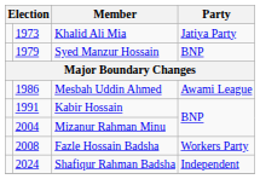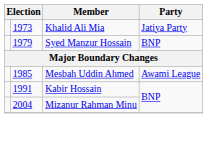Mesbah Uddin Ahmed | column 2: 1986 -> 1985
- row: 2008 | Fazle Hossain Badsha | Workers Party
- row: 2024 | Shafiqur Rahman Badsha | Independent
